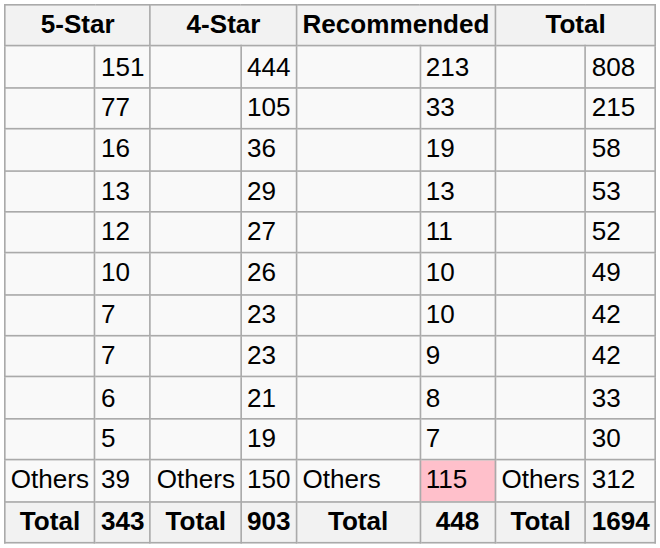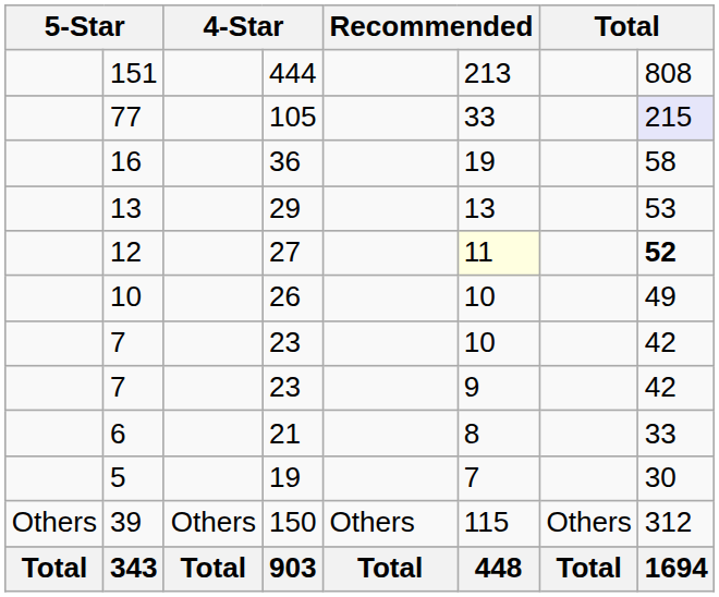77 | column 8: no background -> lavender background
12 | column 6: no background -> lightyellow background
12 | column 8: normal -> bold
39 | column 6: pink background -> no background
